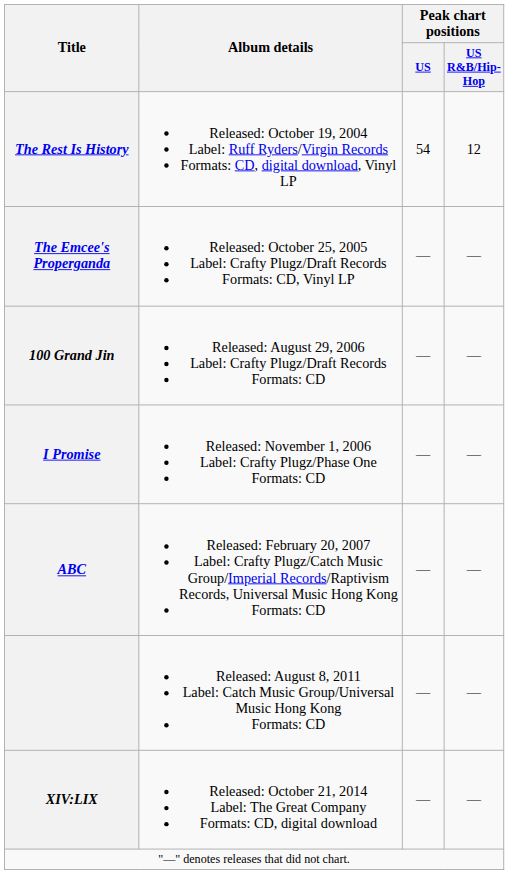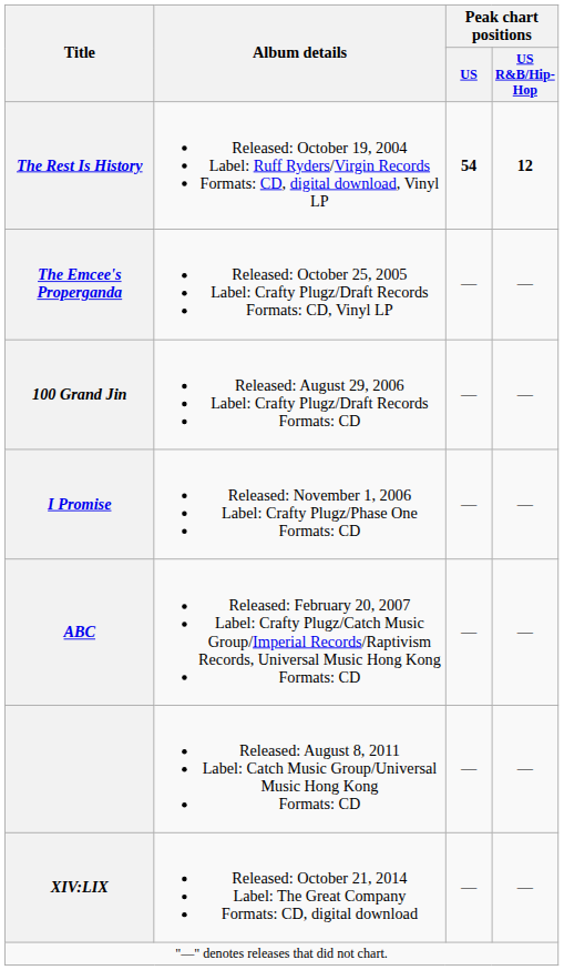The Rest Is History | Peak chart positions / US: normal -> bold
The Rest Is History | Peak chart positions / US R&B/Hip-Hop: normal -> bold
